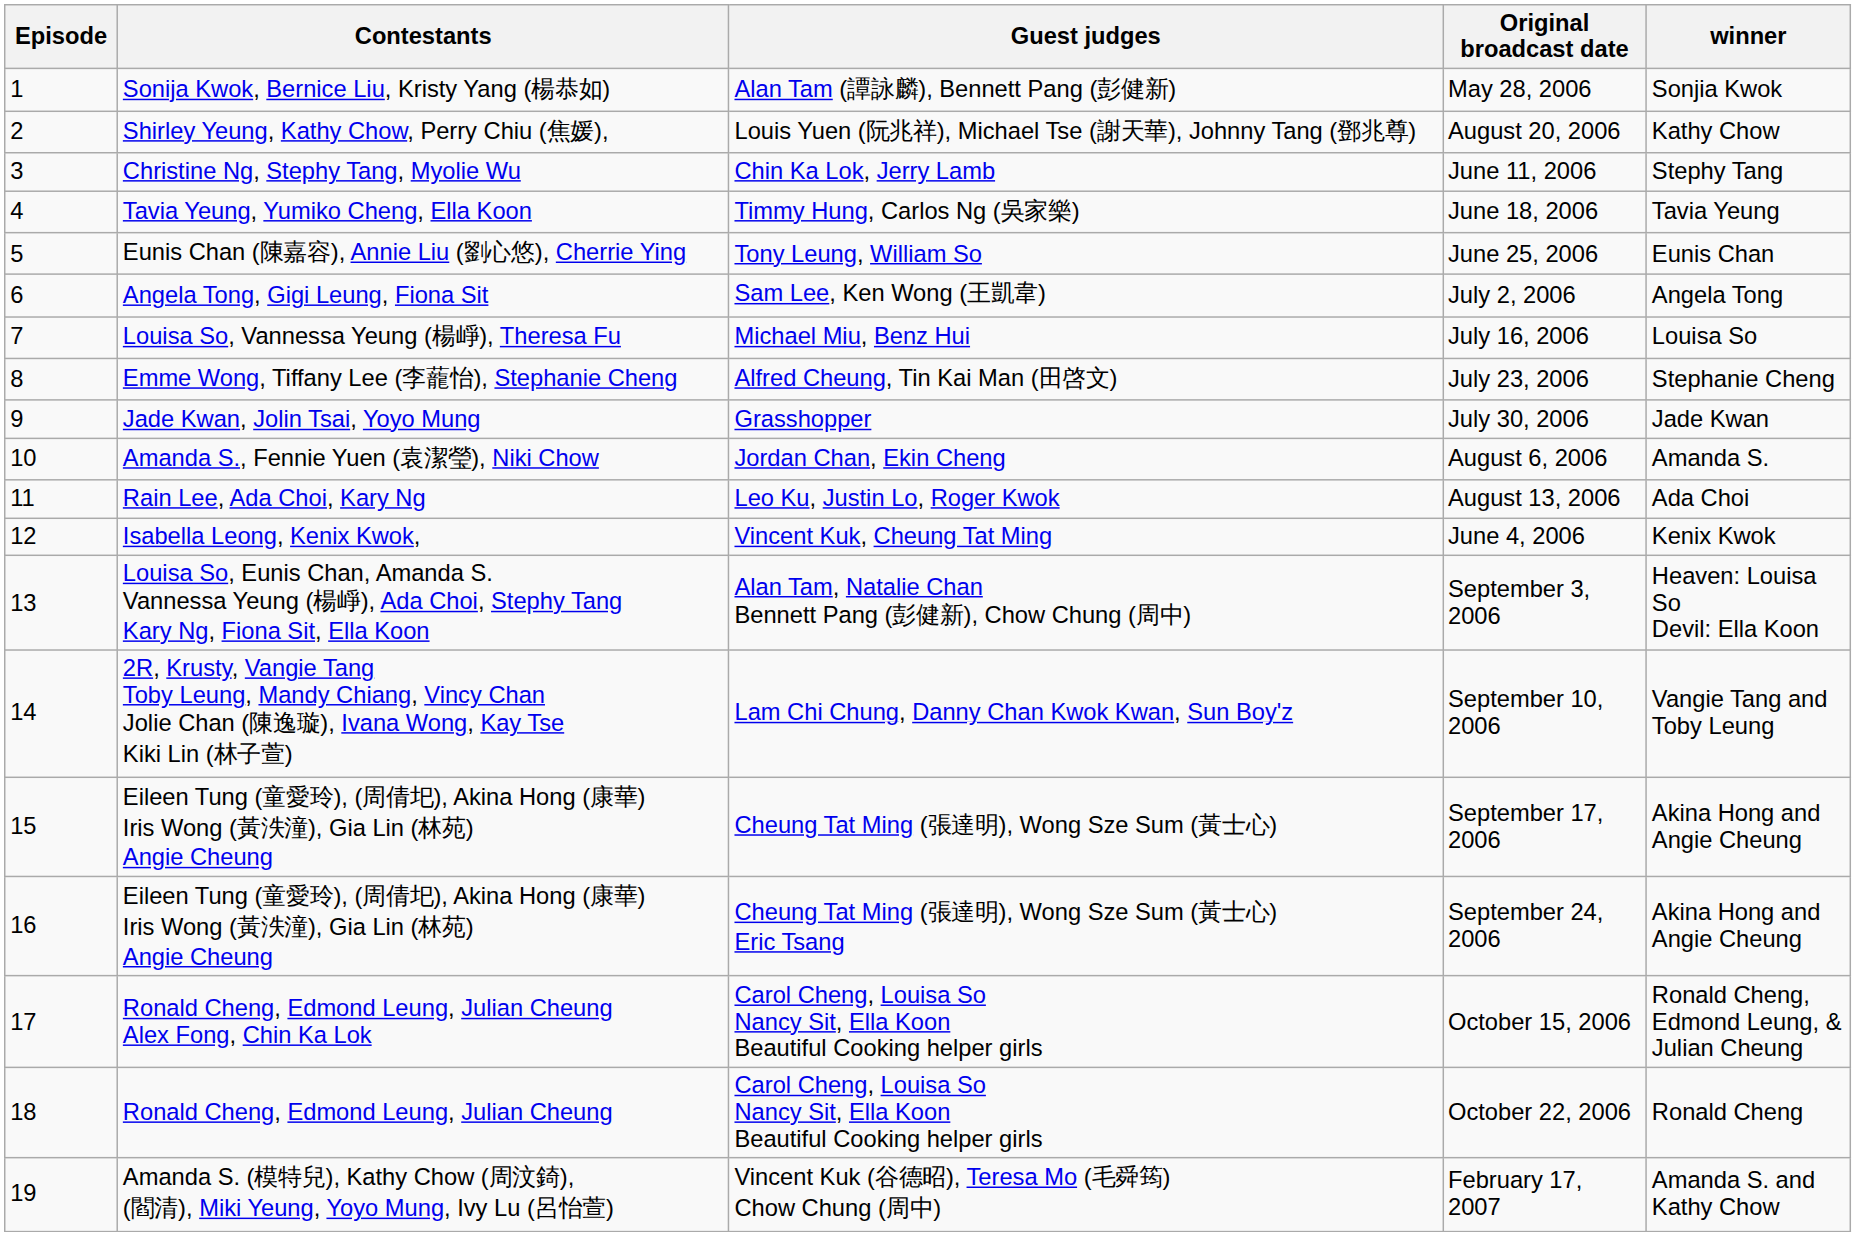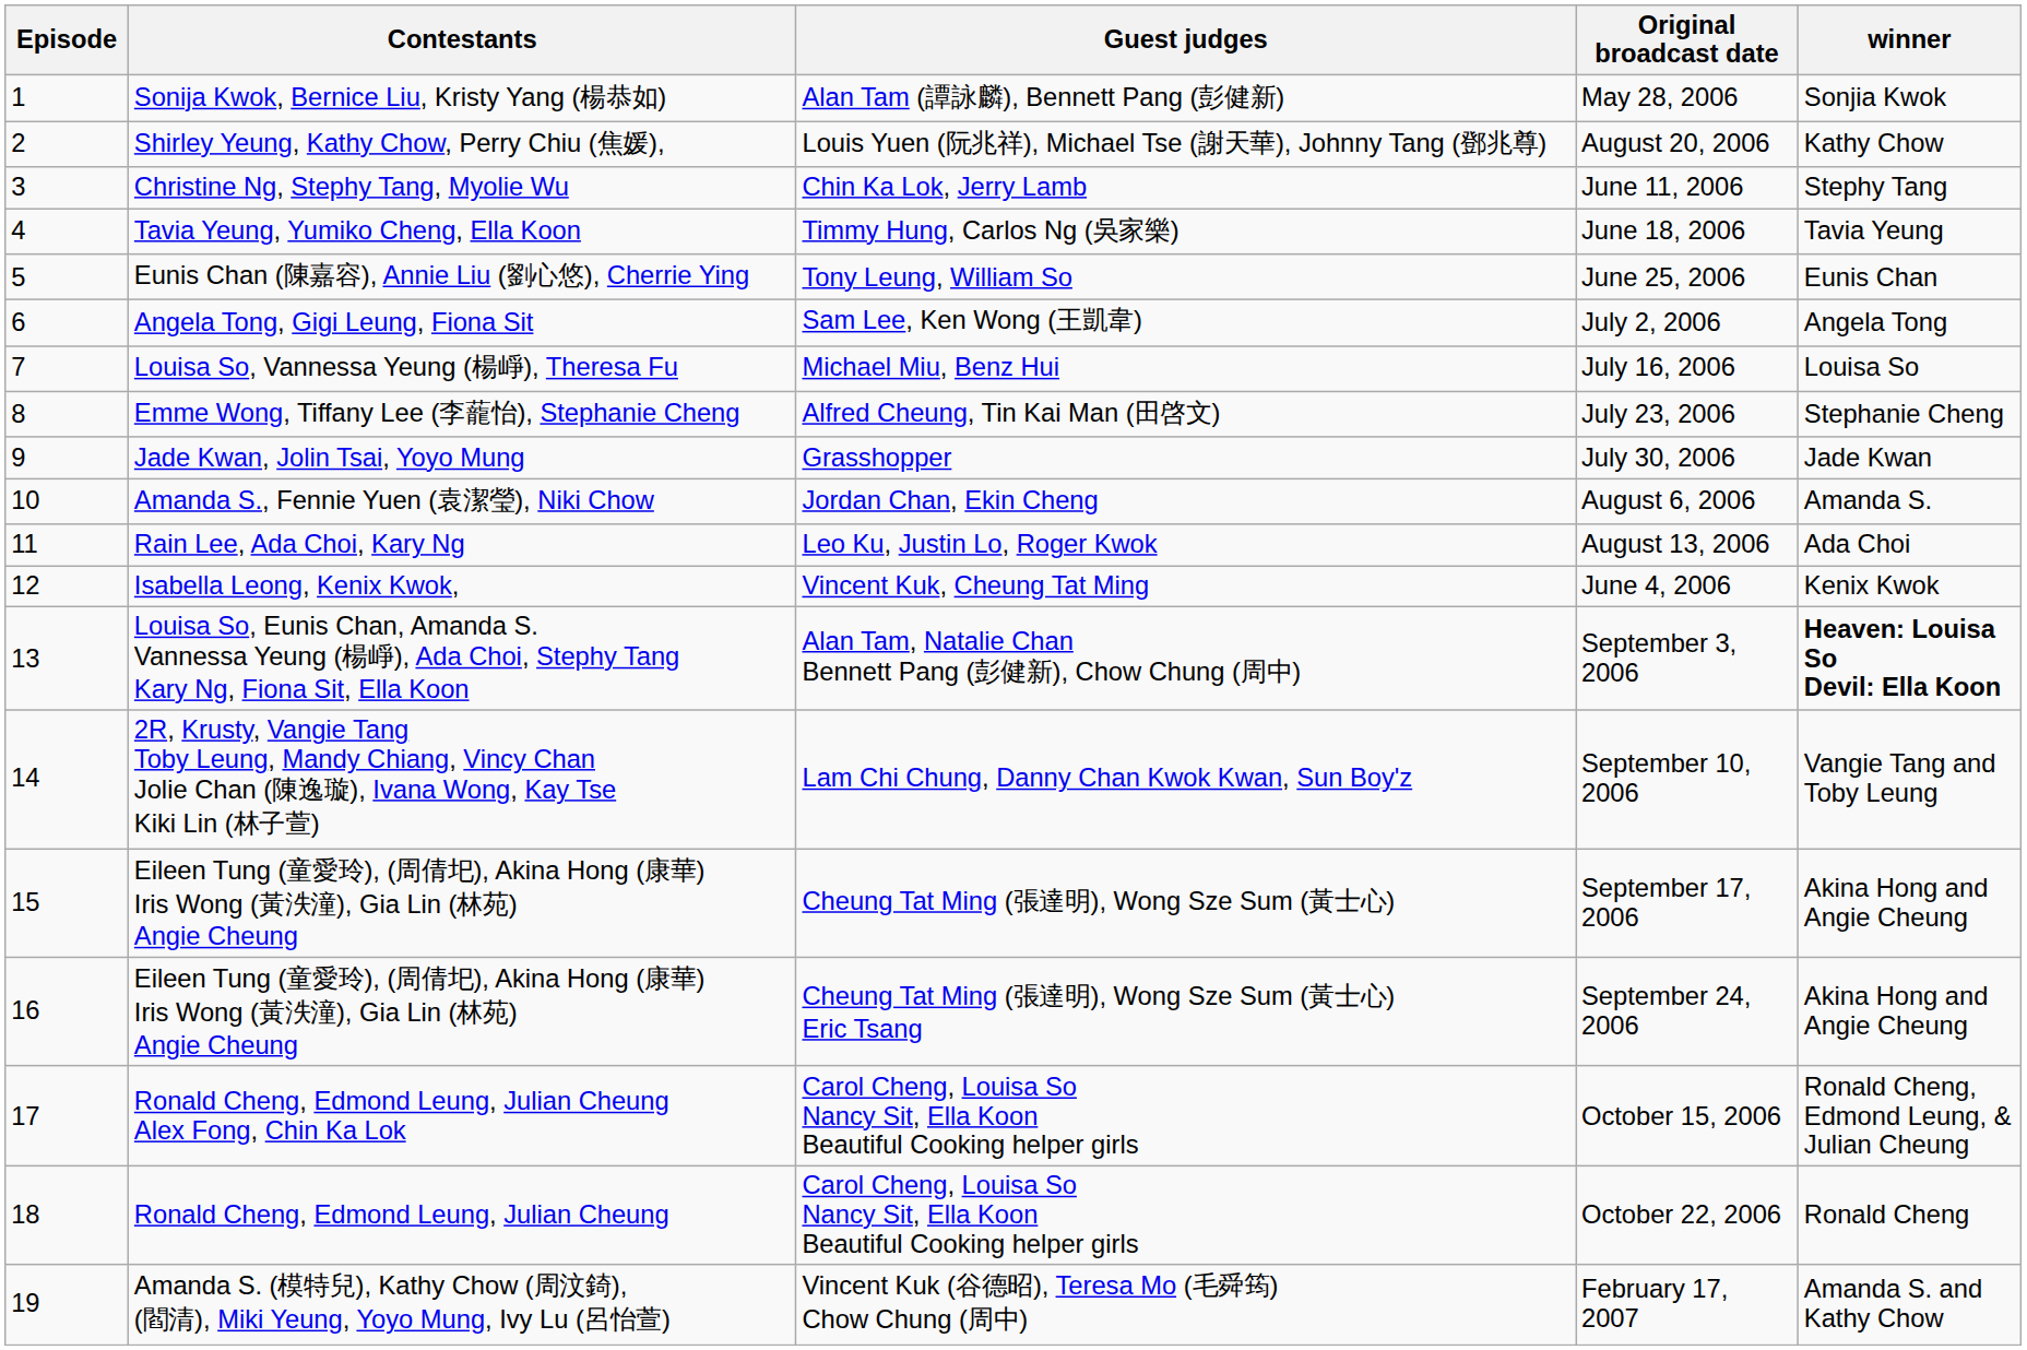September 3, 2006 | winner: normal -> bold
